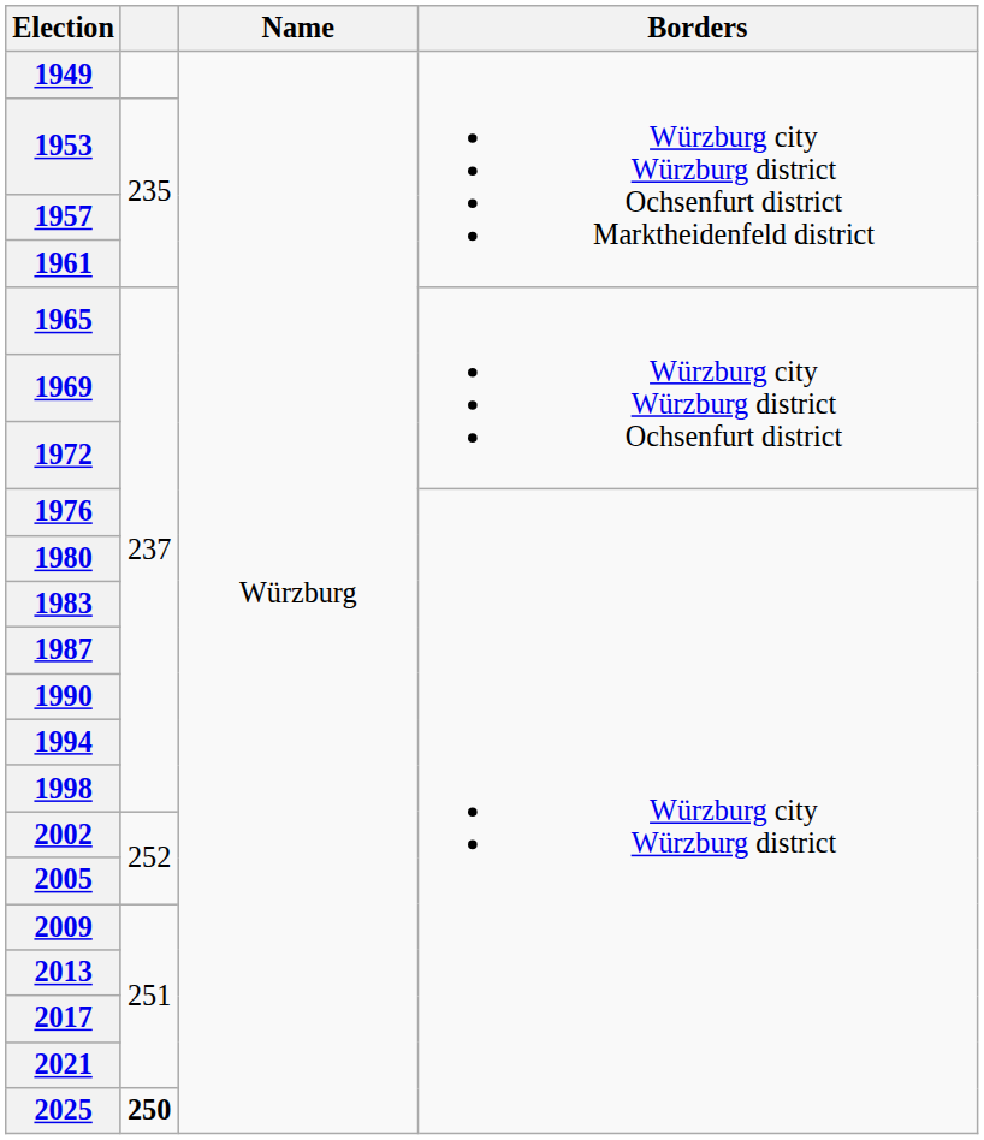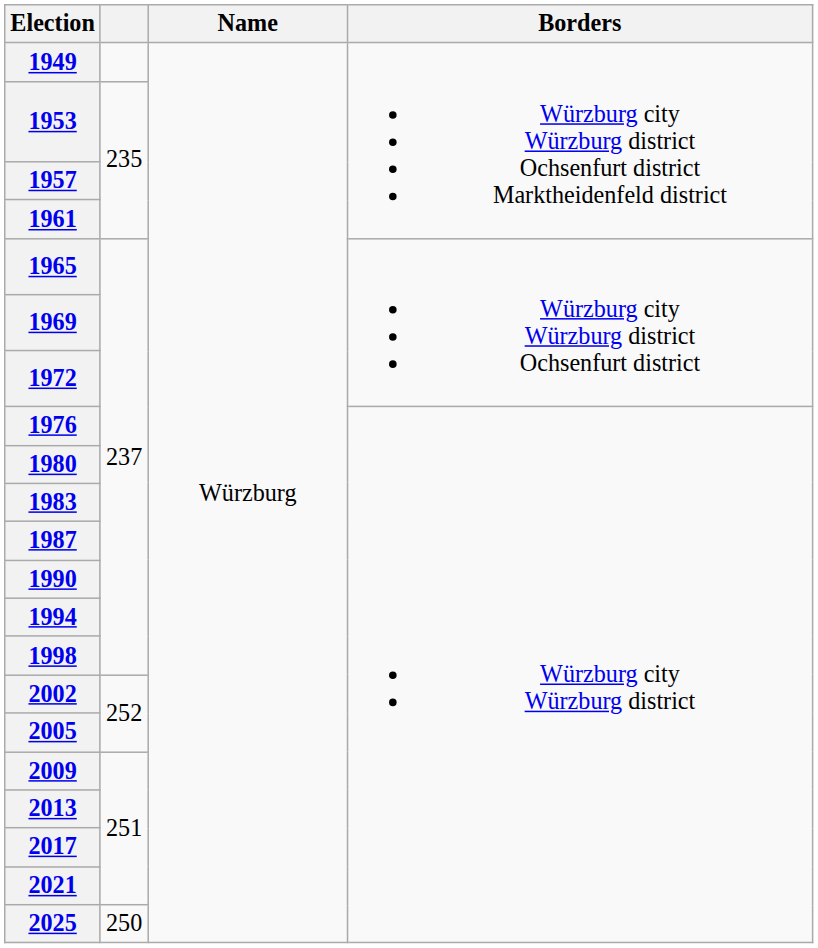2025 | column 2: bold -> normal
